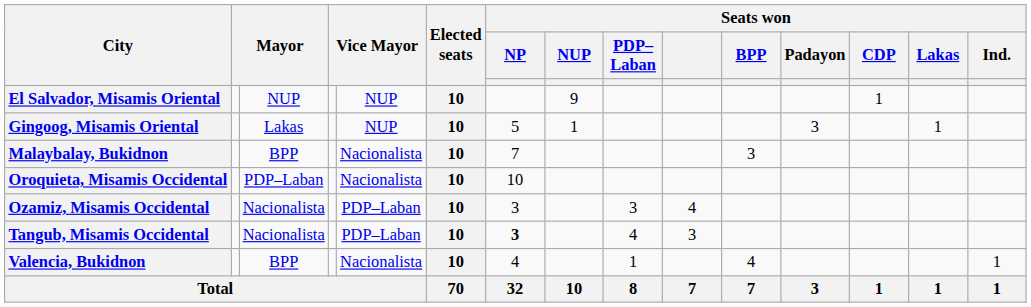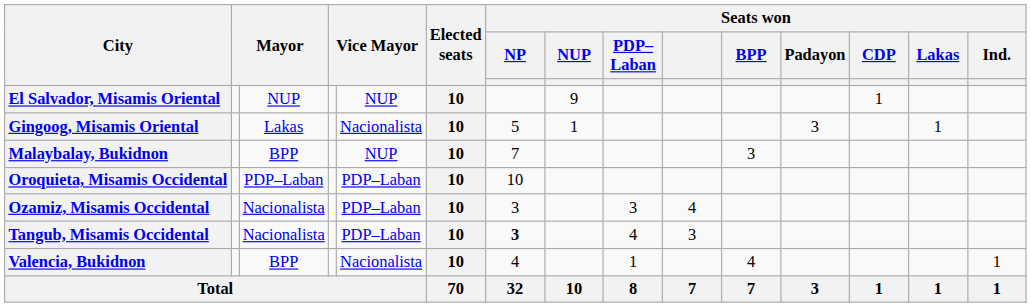Gingoog, Misamis Oriental | column 5: NUP -> Nacionalista
Malaybalay, Bukidnon | column 5: Nacionalista -> NUP
Oroquieta, Misamis Occidental | column 5: Nacionalista -> PDP–Laban
